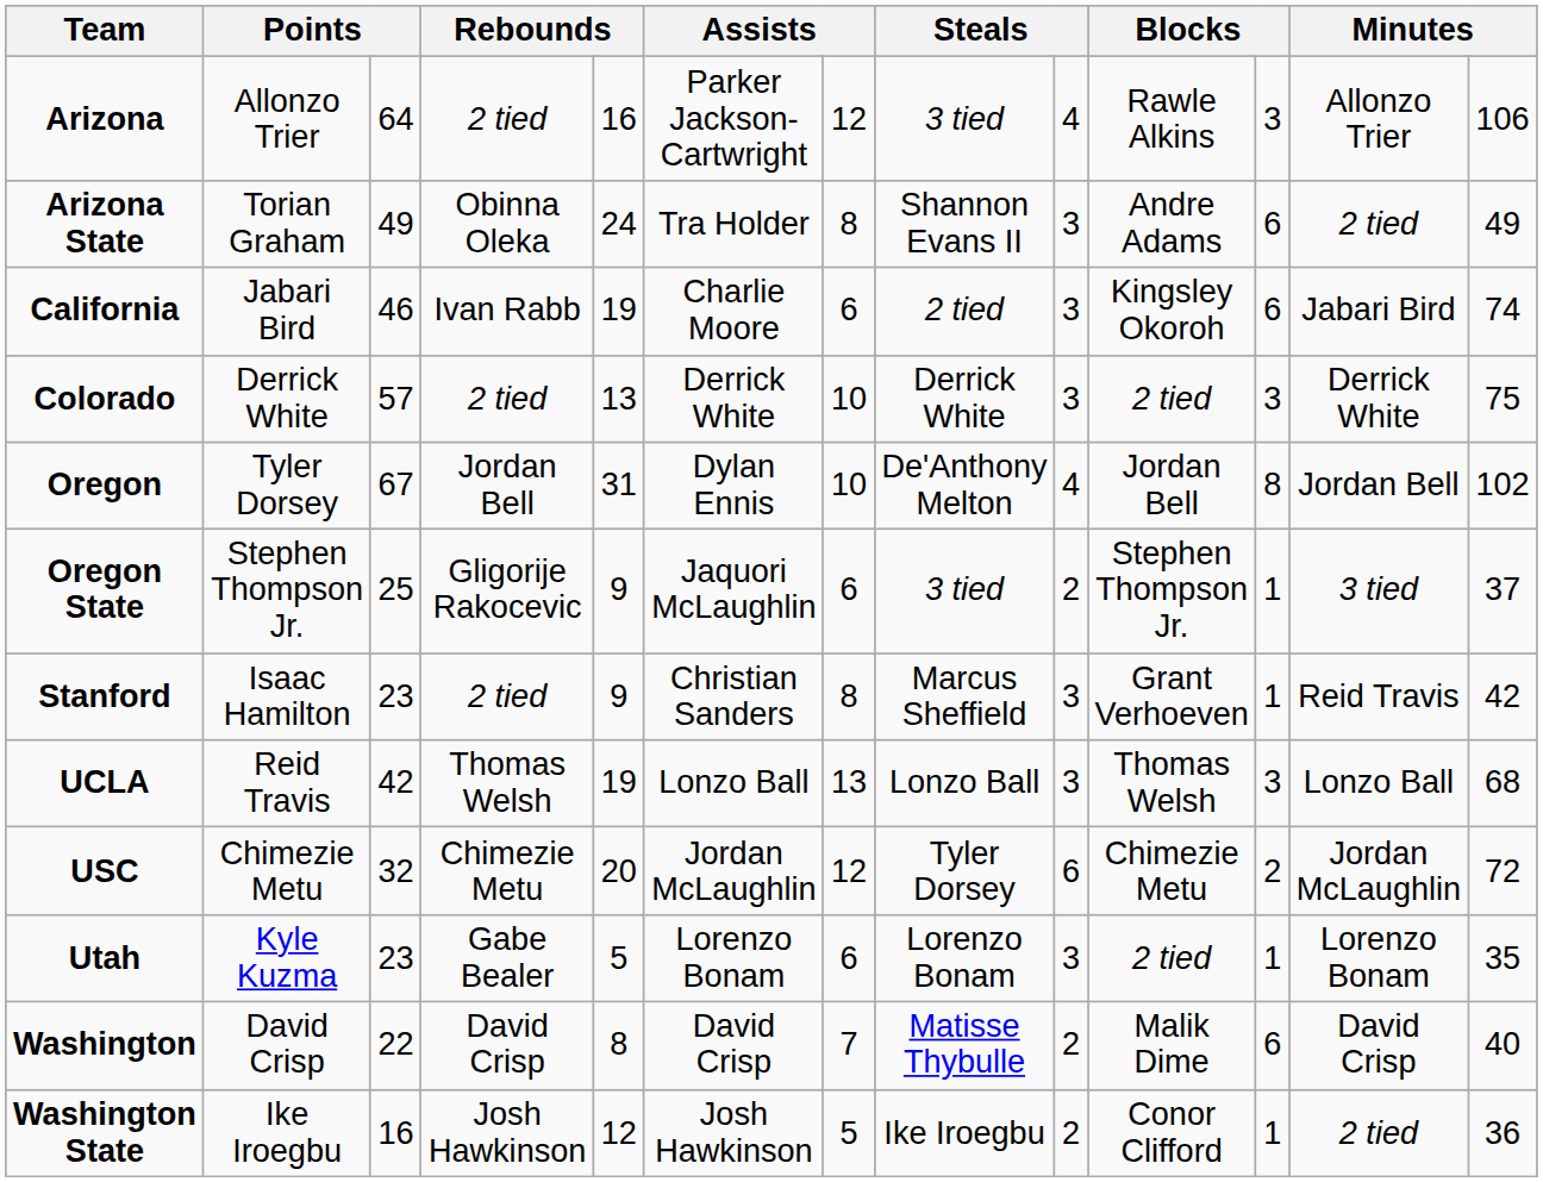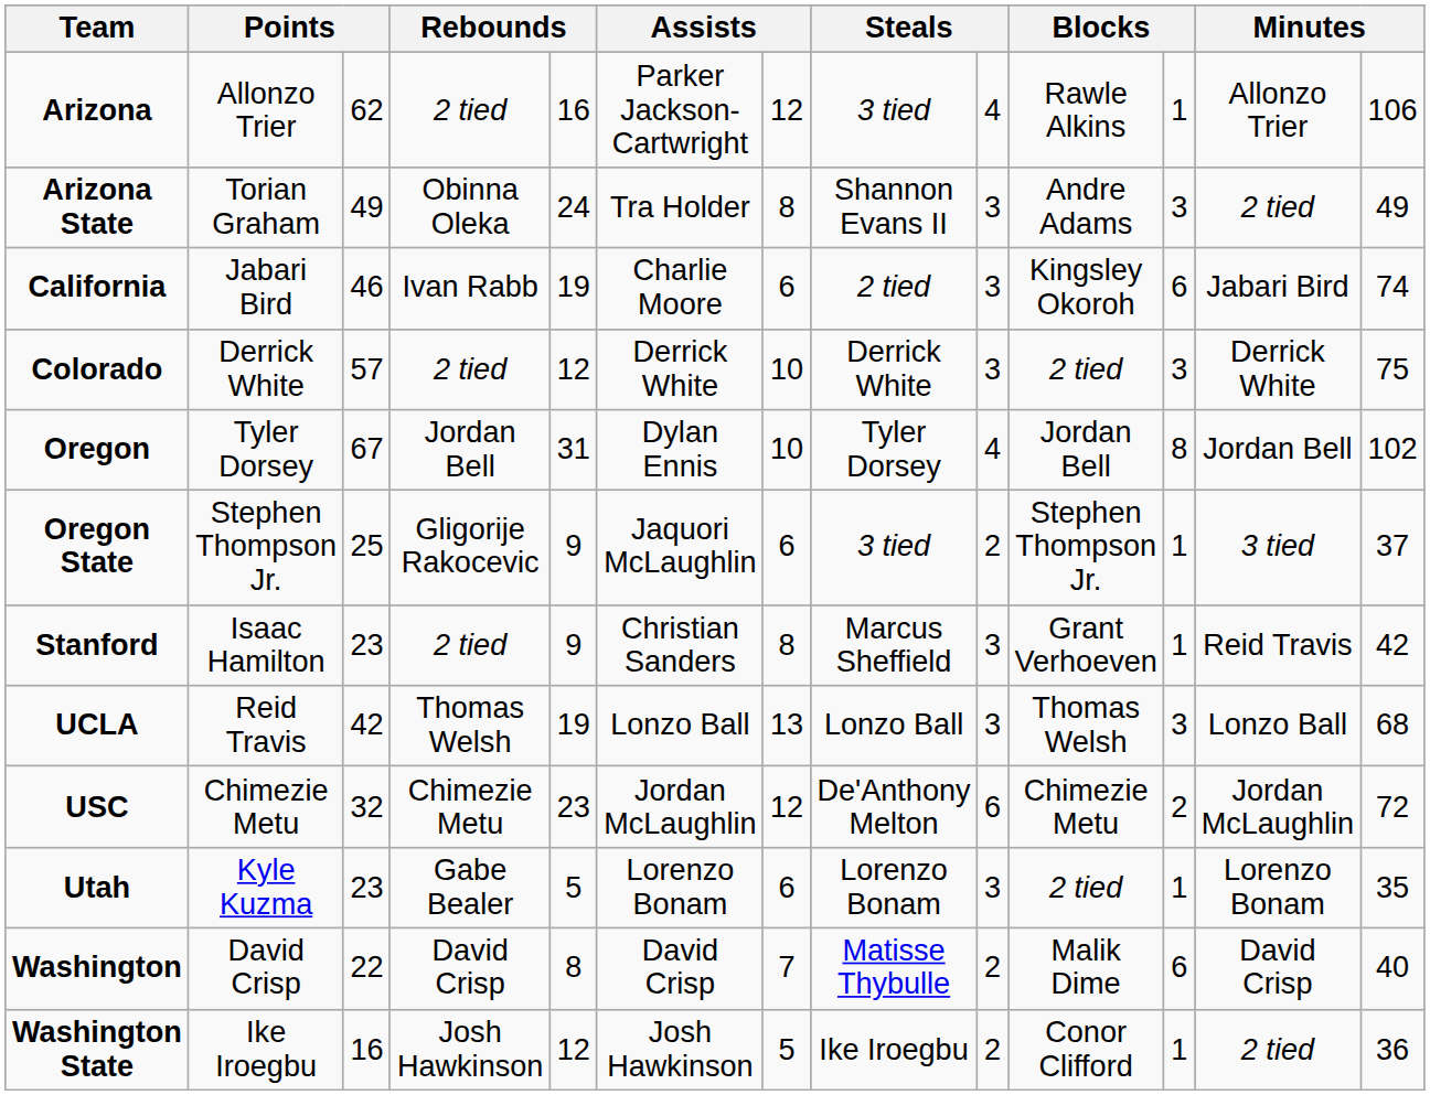Arizona | column 3: 64 -> 62
Arizona | column 11: 3 -> 1
Arizona State | column 11: 6 -> 3
Colorado | column 5: 13 -> 12
Oregon | column 8: De'Anthony Melton -> Tyler Dorsey
USC | column 5: 20 -> 23
USC | column 8: Tyler Dorsey -> De'Anthony Melton
